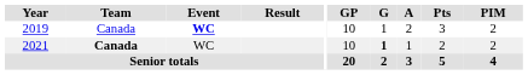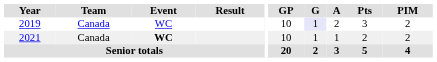2019 | Event: bold -> normal
2019 | G: no background -> lavender background
2021 | Team: bold -> normal
2021 | Event: normal -> bold
2021 | G: bold -> normal
